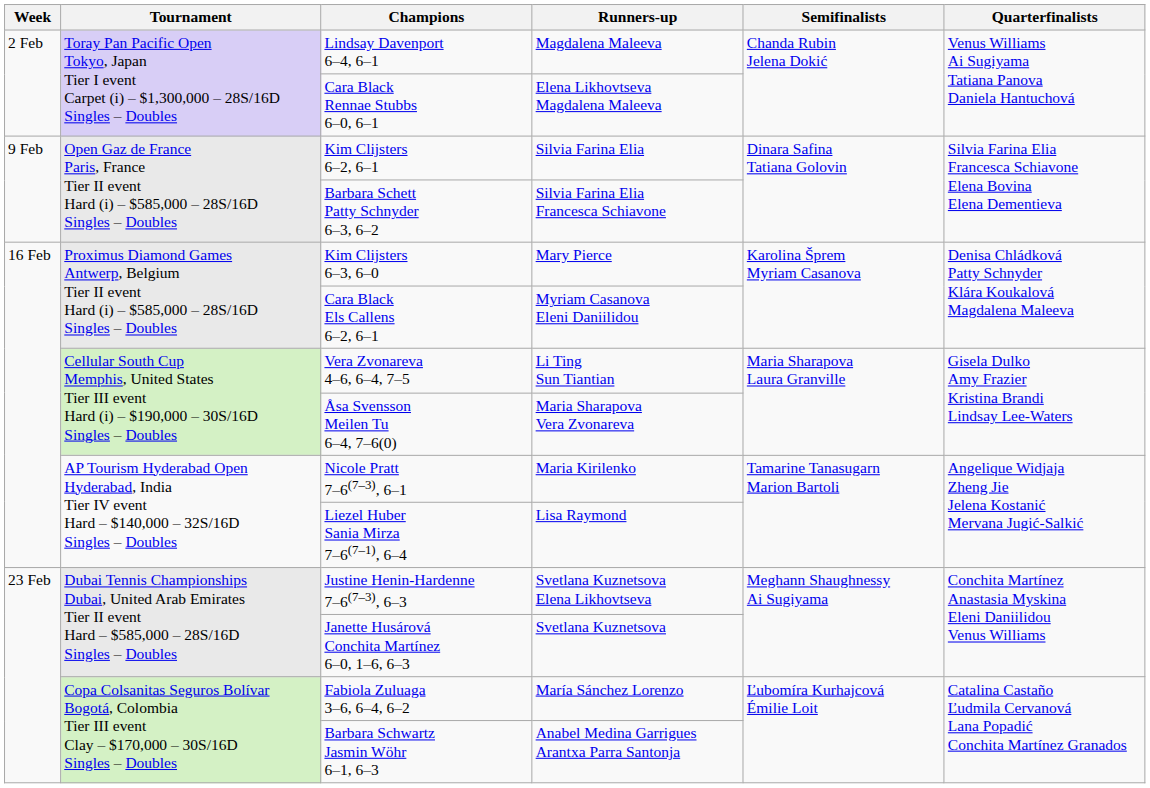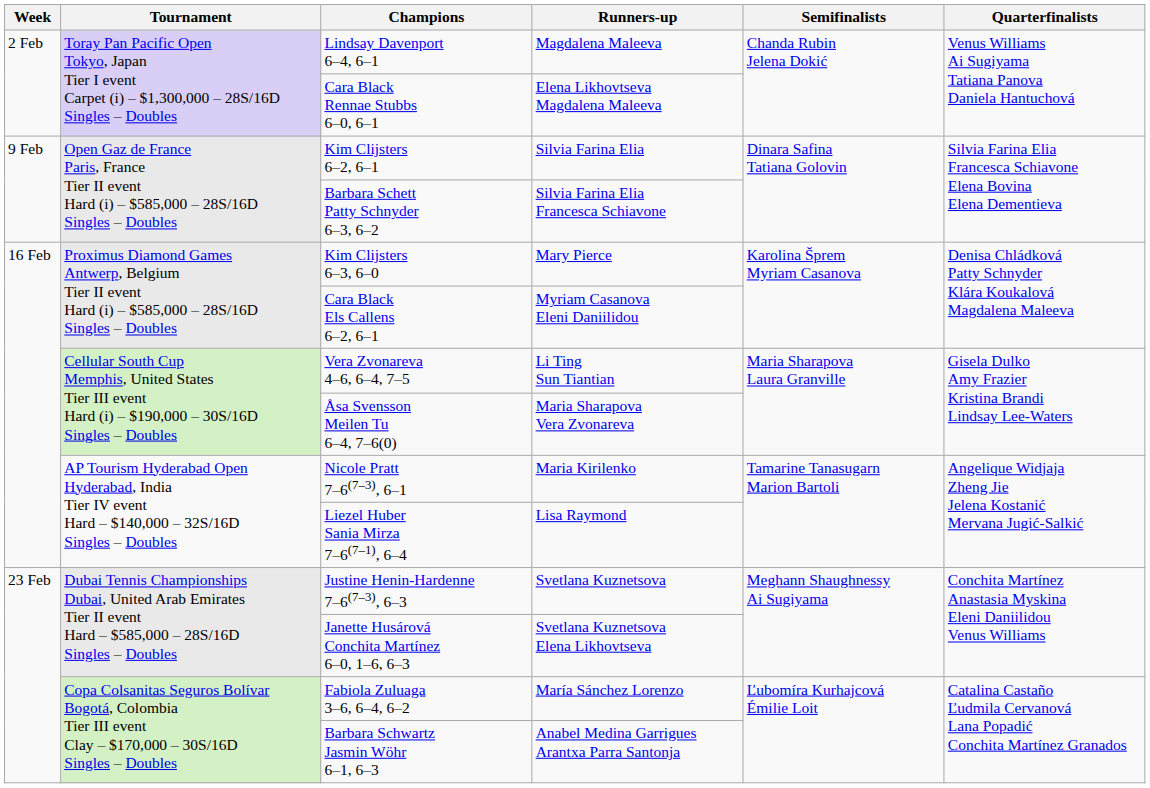Justine Henin-Hardenne 7–6(7–3), 6–3 | Runners-up: Svetlana Kuznetsova Elena Likhovtseva -> Svetlana Kuznetsova
Janette Husárová Conchita Martínez 6–0, 1–6, 6–3 | Runners-up: Svetlana Kuznetsova -> Svetlana Kuznetsova Elena Likhovtseva
